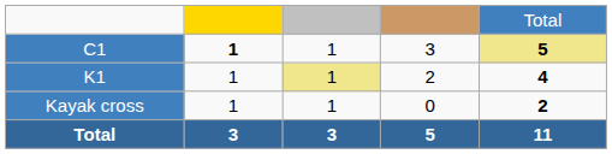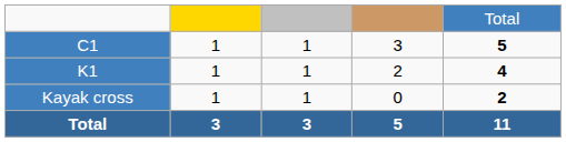C1 | column 2: bold -> normal
C1 | column 5: khaki background -> no background
K1 | column 3: khaki background -> no background
